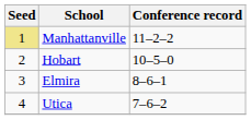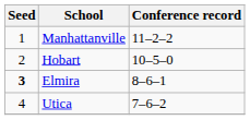Manhattanville | Seed: khaki background -> no background
Elmira | Seed: normal -> bold
